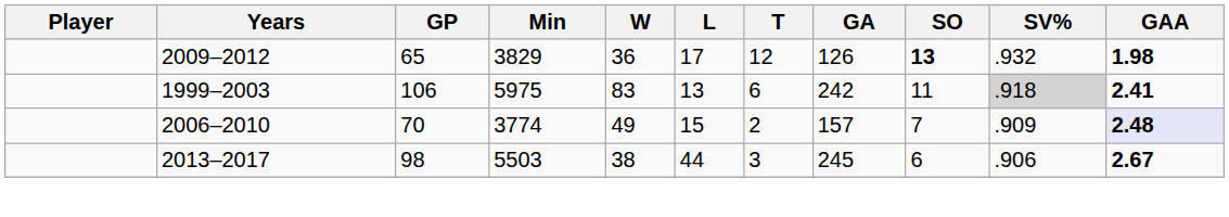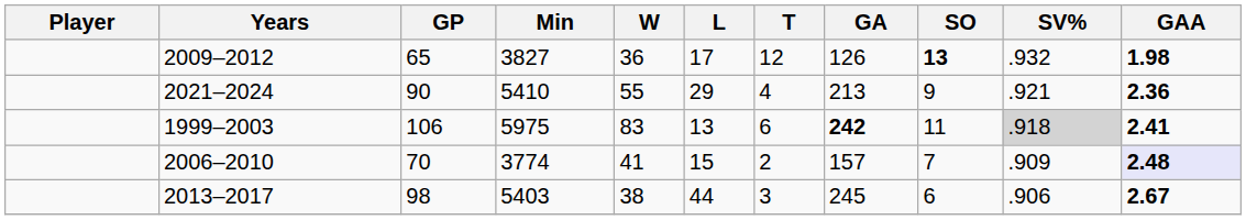2009–2012 | Min: 3829 -> 3827
+ row: 2021–2024 | 90 | 5410 | 55 | 29 | 4 | 213 | 9 | .921 | 2.36
1999–2003 | GA: normal -> bold
2006–2010 | W: 49 -> 41
2013–2017 | Min: 5503 -> 5403
